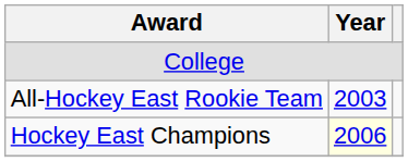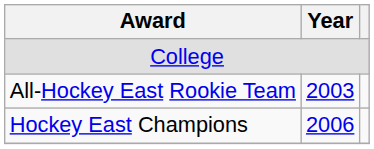Hockey East Champions | Year: lightyellow background -> no background
